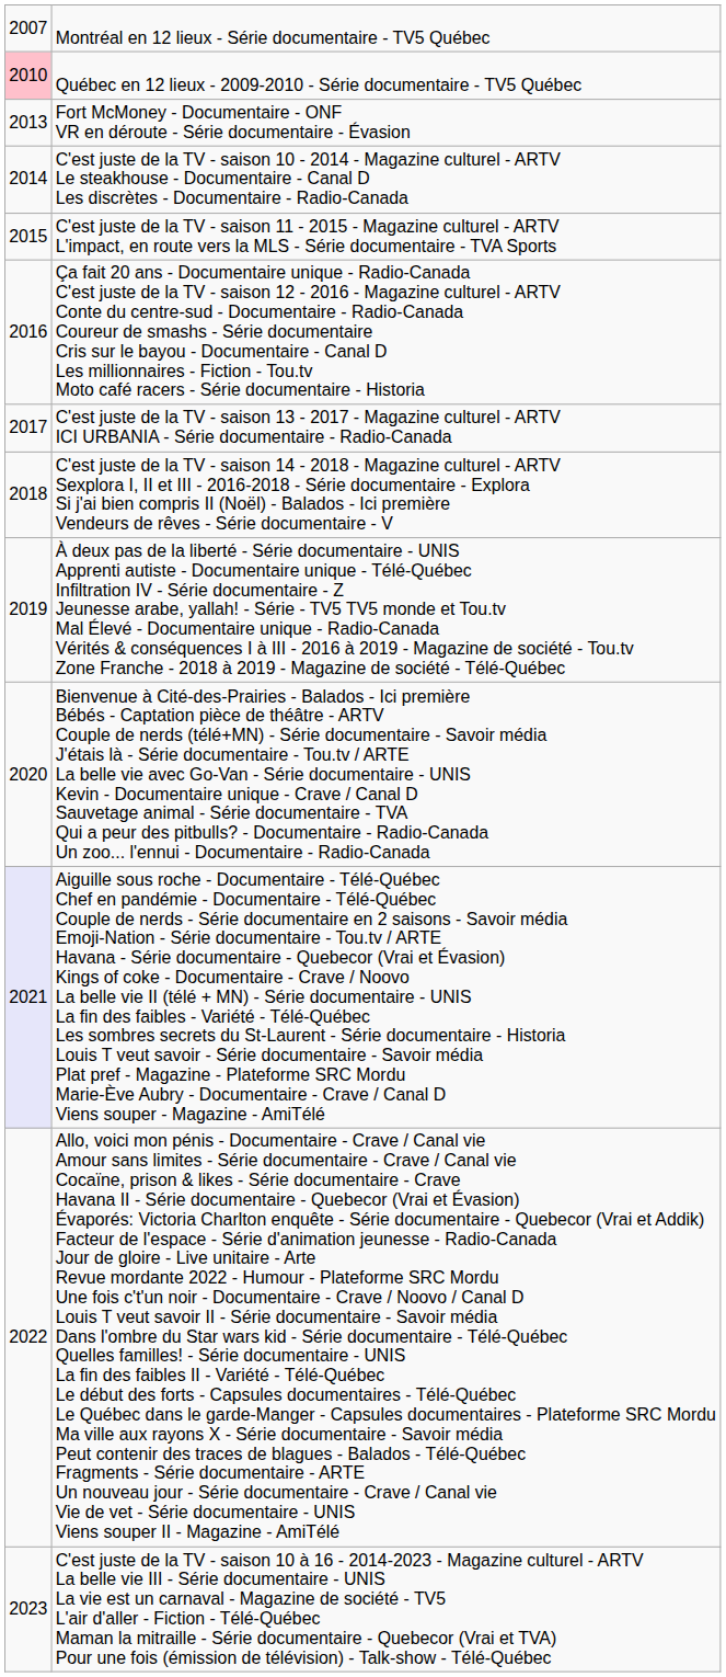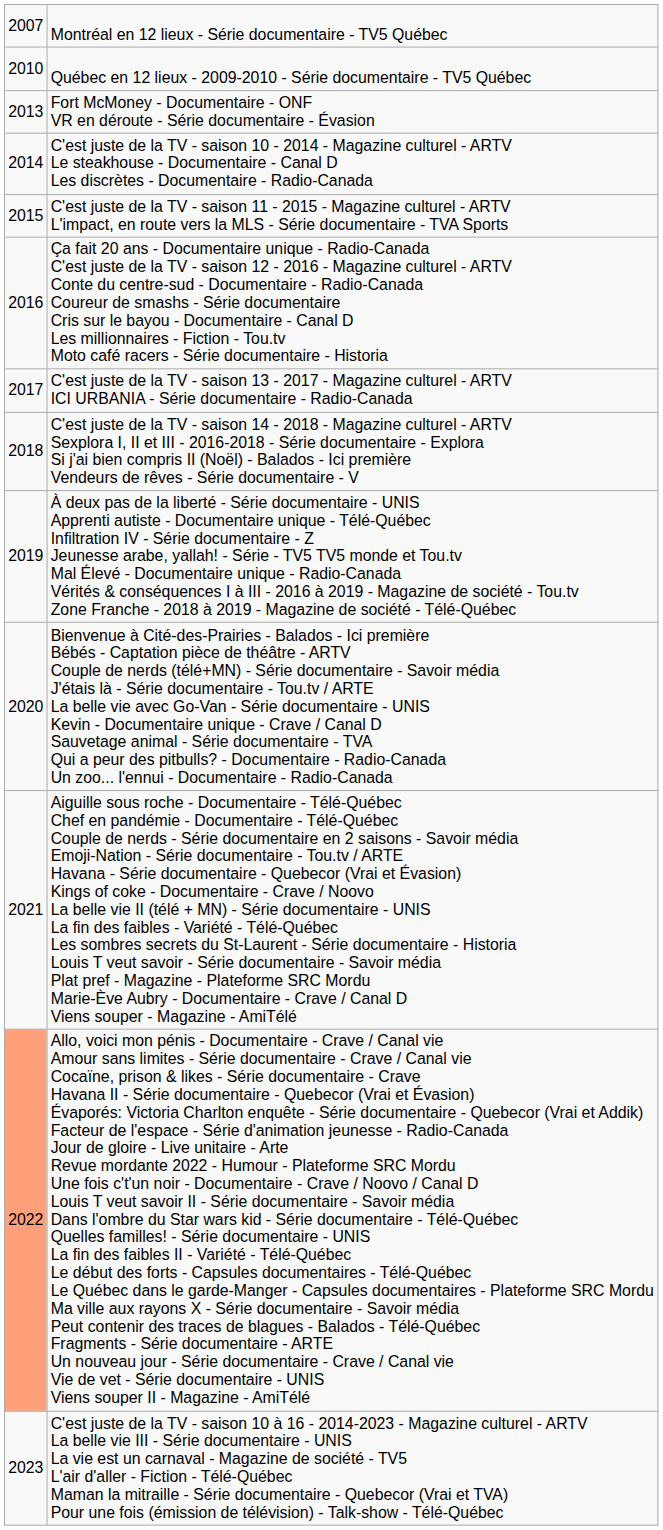row 2 | column 1: pink background -> no background
row 11 | column 1: lavender background -> no background
row 12 | column 1: no background -> lightsalmon background
